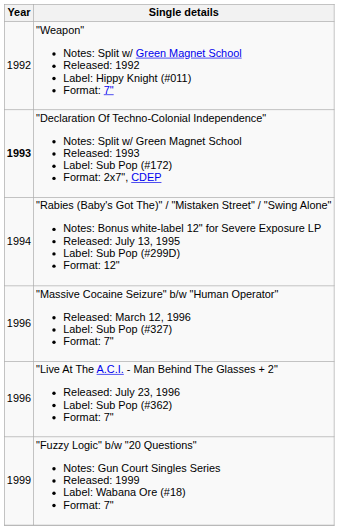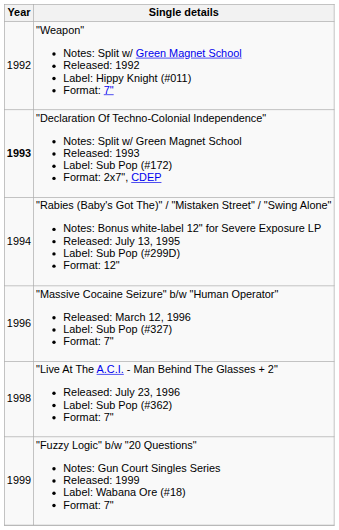row 6 | Year: 1996 -> 1998
